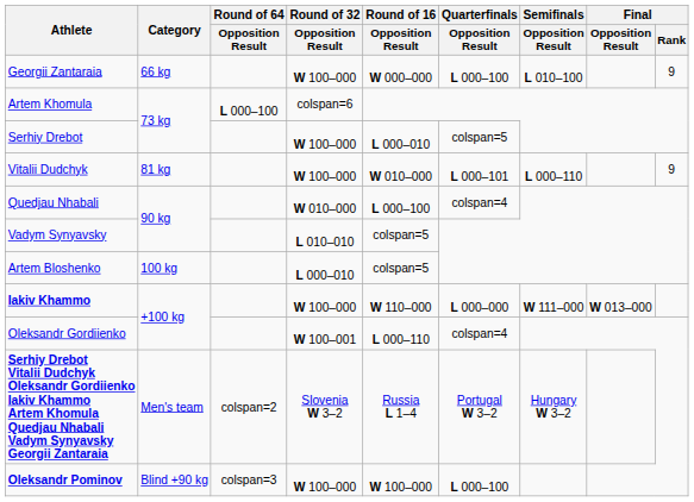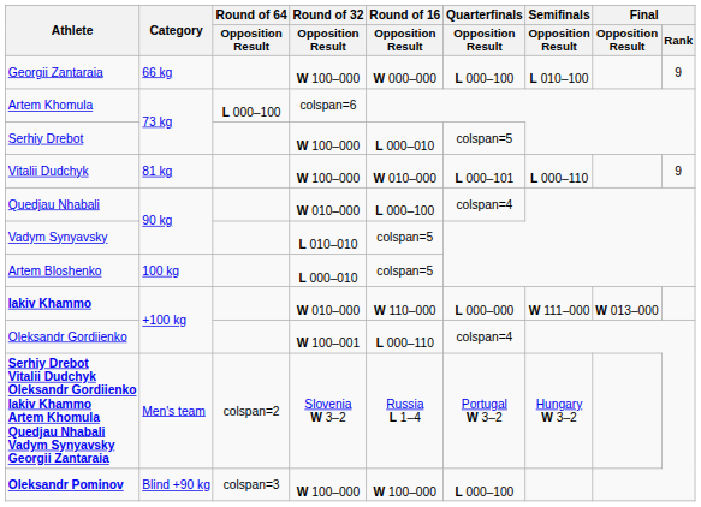Iakiv Khammo | Round of 32 / Opposition Result: W 100–000 -> W 010–000
